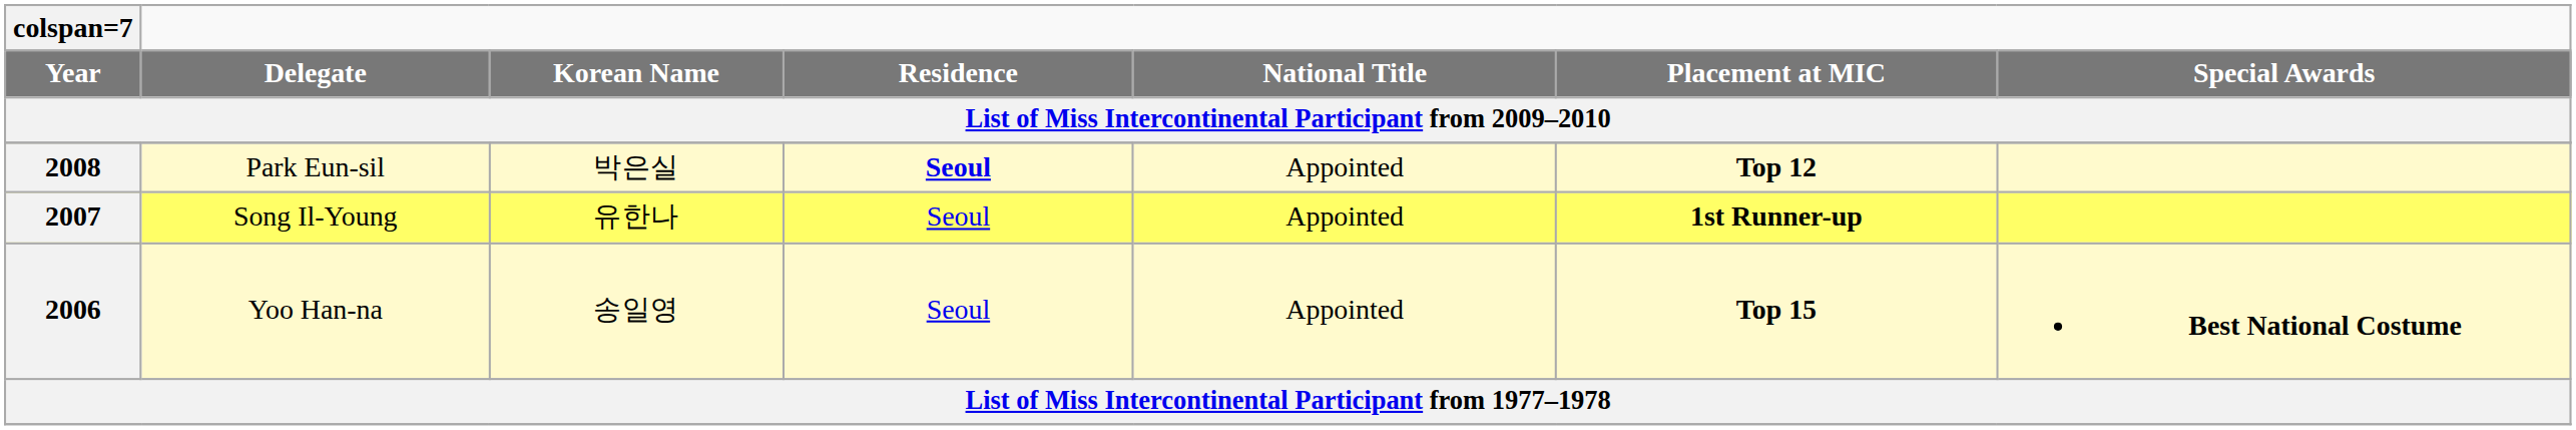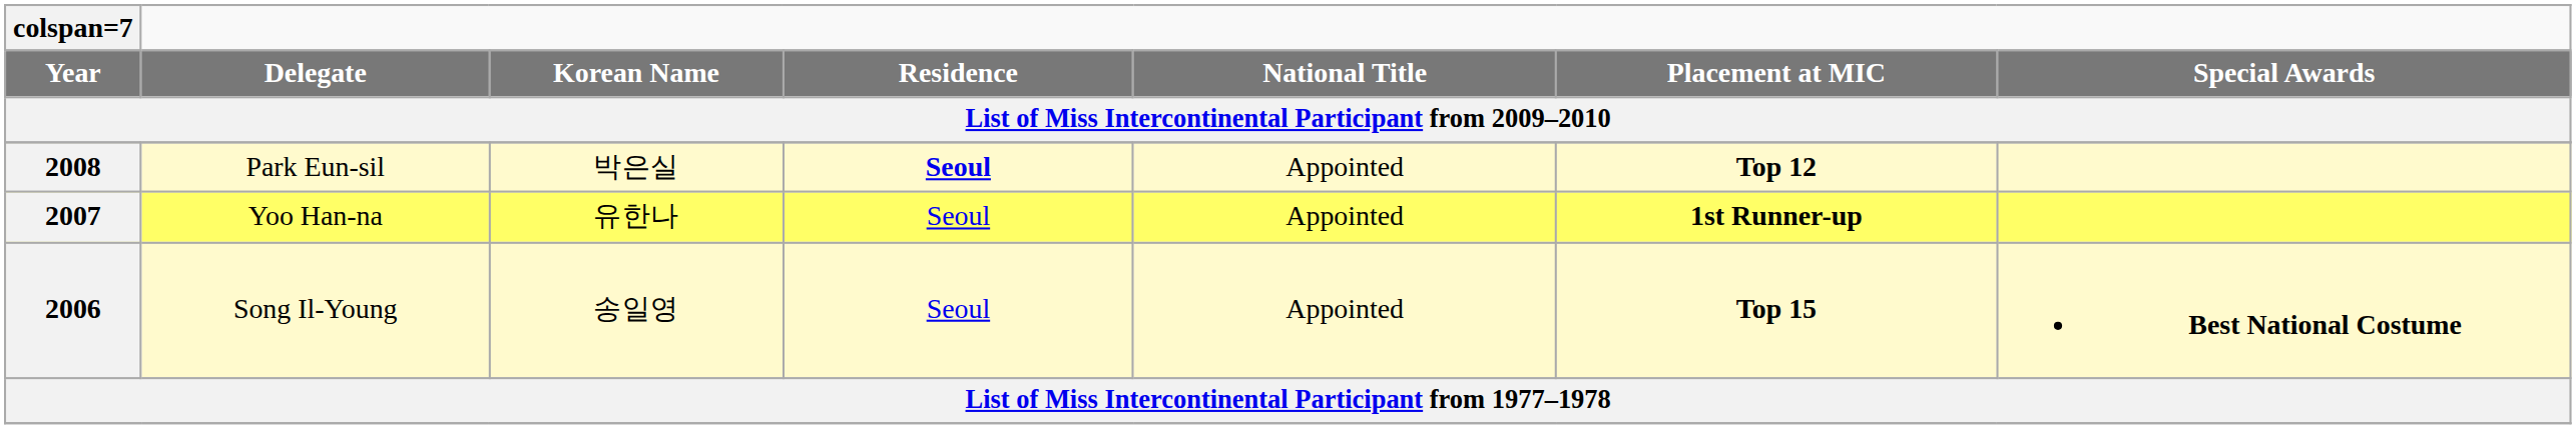2007 | Delegate: Song Il-Young -> Yoo Han-na
2006 | Delegate: Yoo Han-na -> Song Il-Young
